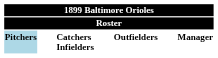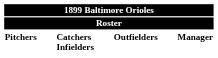Pitchers | column 1: lightblue background -> no background
